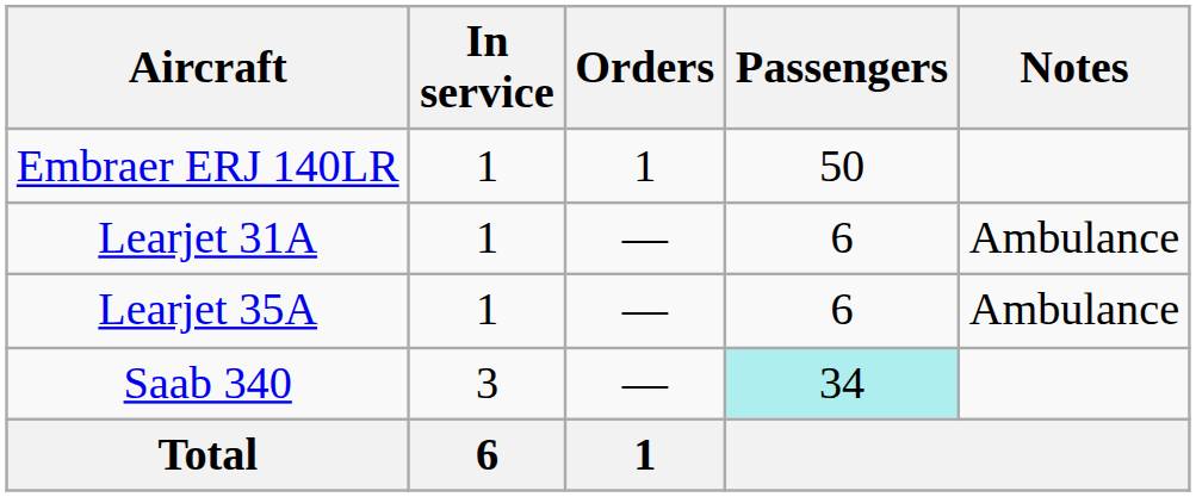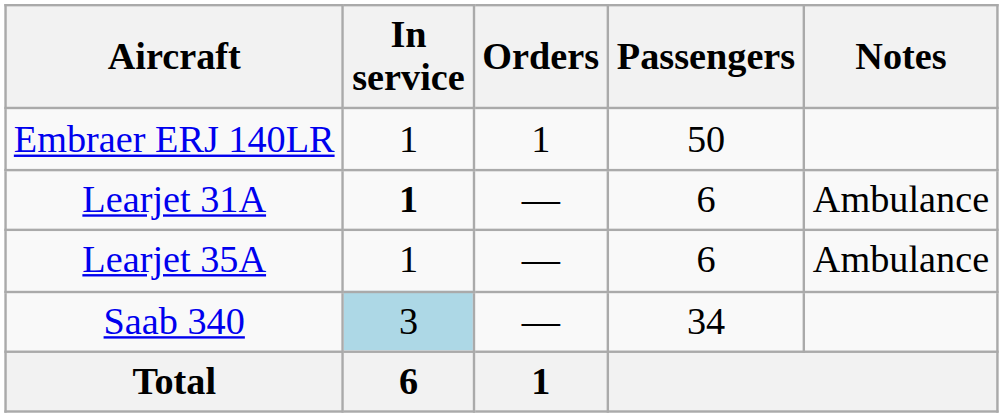Learjet 31A | In service: normal -> bold
Saab 340 | In service: no background -> lightblue background
Saab 340 | Passengers: paleturquoise background -> no background
